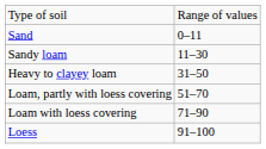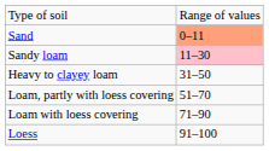Sand | column 2: no background -> lightsalmon background
Sandy loam | column 2: no background -> pink background
